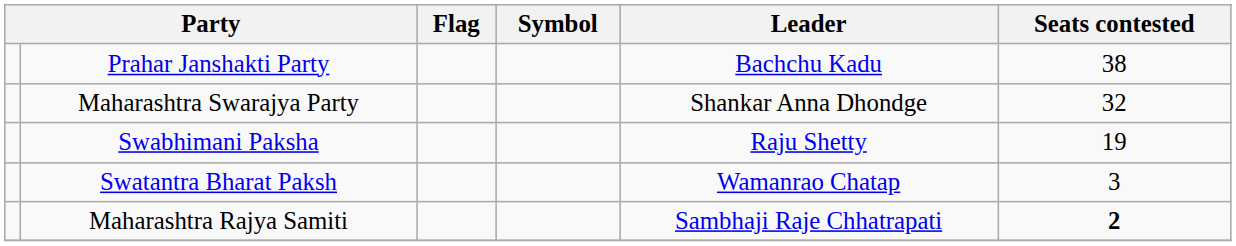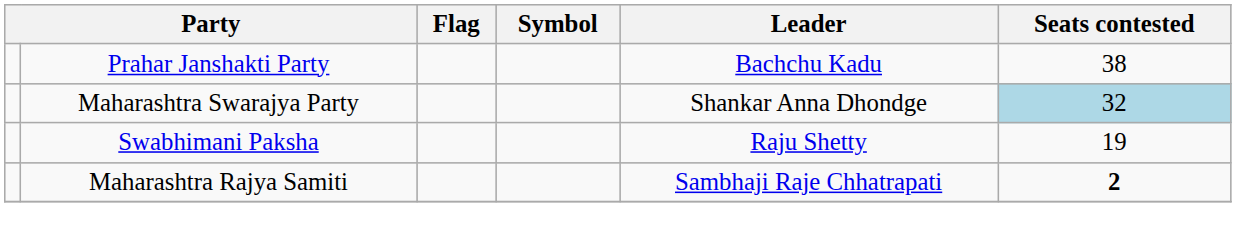Maharashtra Swarajya Party | Seats contested: no background -> lightblue background
- row: Swatantra Bharat Paksh | Wamanrao Chatap | 3
